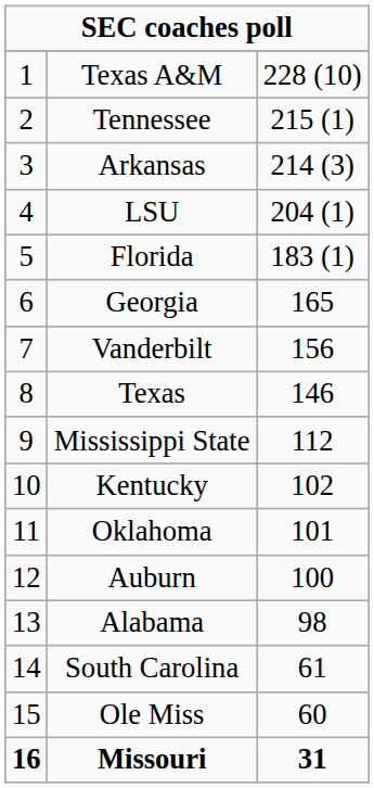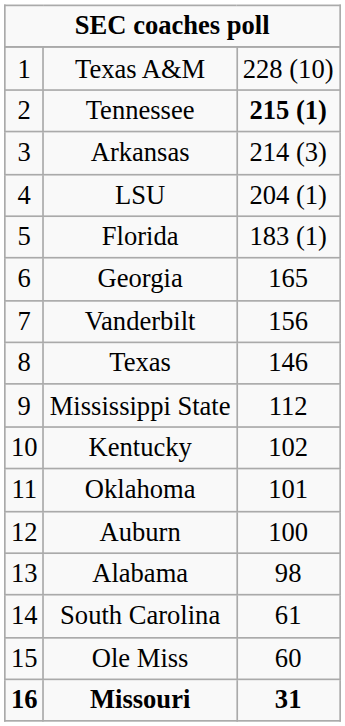Tennessee | column 3: normal -> bold
